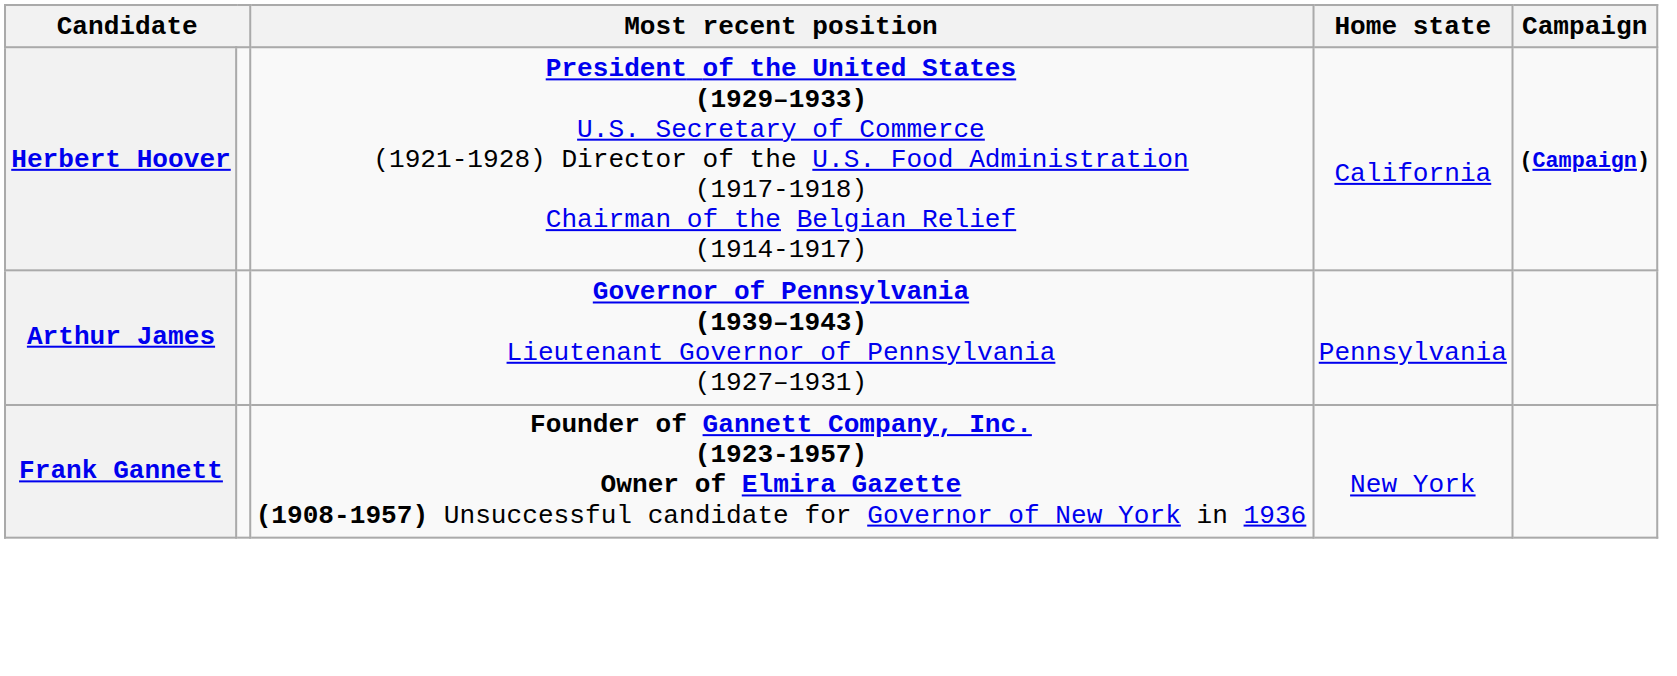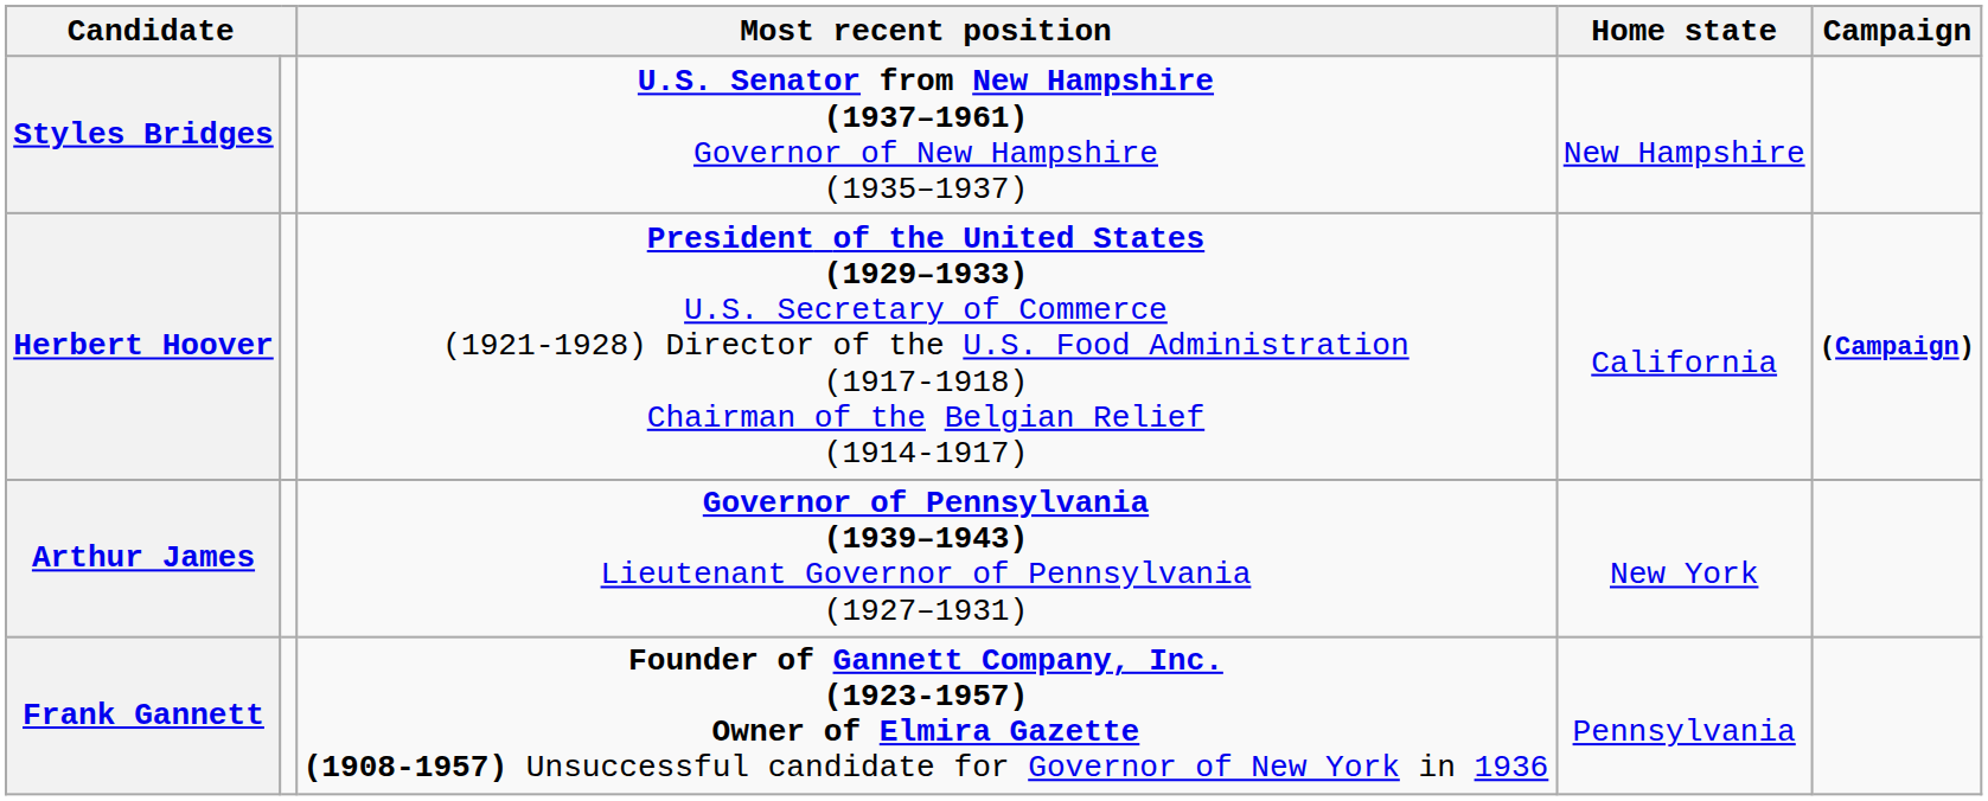+ row: Styles Bridges | U.S. Senator from New Hampshire (1937–1961) Governor of New Hampshire (1935–1937) | New Hampshire
Arthur James | Home state: Pennsylvania -> New York
Frank Gannett | Home state: New York -> Pennsylvania
